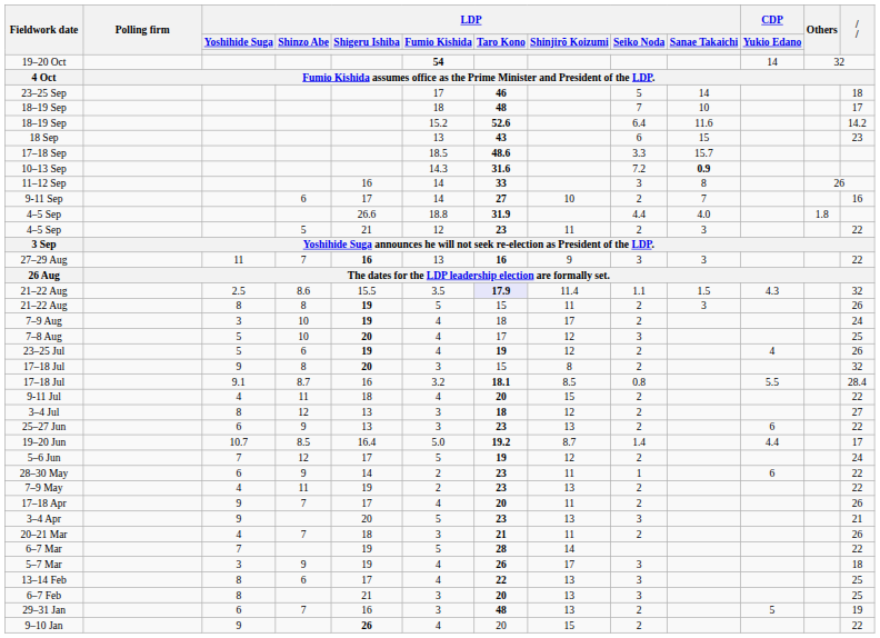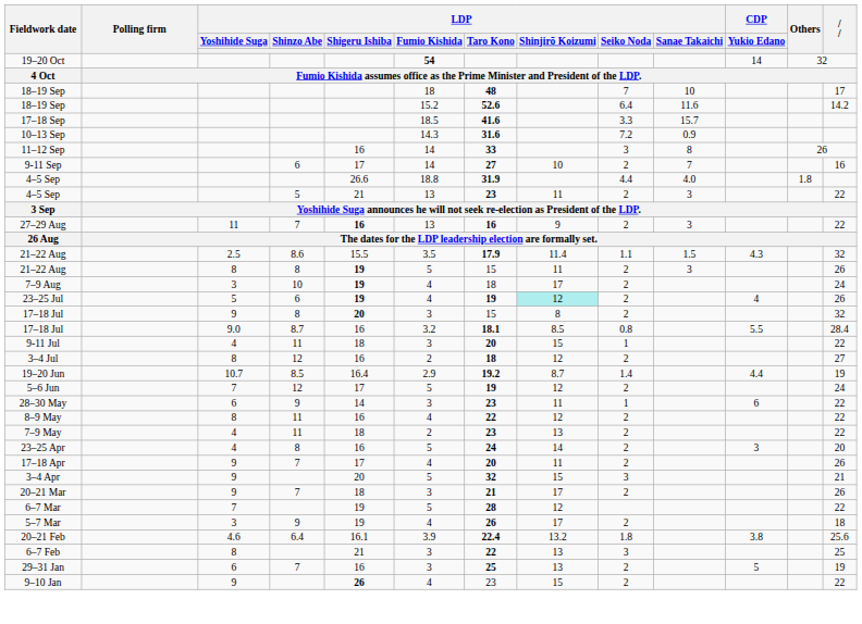- row: 23–25 Sep | 17 | 46 | 5 | 14 | 18
- row: 18 Sep | 13 | 43 | 6 | 15 | 23
17–18 Sep | LDP / Taro Kono: 48.6 -> 41.6
10–13 Sep | LDP / Sanae Takaichi: bold -> normal
4–5 Sep / 5 | LDP / Fumio Kishida: 12 -> 13
27–29 Aug | LDP / Seiko Noda: 3 -> 2
21–22 Aug / 8.6 | LDP / Taro Kono: lavender background -> no background
- row: 7–8 Aug | 5 | 10 | 20 | 4 | 17 | 12 | 3 | 25
23–25 Jul | LDP / Shinjirō Koizumi: no background -> paleturquoise background
17–18 Jul / 8.7 | LDP / Yoshihide Suga: 9.1 -> 9.0
9-11 Jul | LDP / Fumio Kishida: 4 -> 3
9-11 Jul | LDP / Seiko Noda: 2 -> 1
3–4 Jul | LDP / Shigeru Ishiba: 13 -> 16
3–4 Jul | LDP / Fumio Kishida: 3 -> 2
- row: 25–27 Jun | 6 | 9 | 13 | 3 | 23 | 13 | 2 | 6 | 22
19–20 Jun | LDP / Fumio Kishida: 5.0 -> 2.9
19–20 Jun | column 13: 17 -> 19
28–30 May | LDP / Fumio Kishida: 2 -> 3
+ row: 8–9 May | 8 | 11 | 16 | 4 | 22 | 12 | 2 | 22
7–9 May | LDP / Shigeru Ishiba: 19 -> 18
+ row: 23–25 Apr | 4 | 8 | 16 | 5 | 24 | 14 | 2 | 3 | 20
3–4 Apr | LDP / Taro Kono: 23 -> 32
3–4 Apr | LDP / Shinjirō Koizumi: 13 -> 15
20–21 Mar | LDP / Yoshihide Suga: 4 -> 9
20–21 Mar | LDP / Shinjirō Koizumi: 11 -> 17
6–7 Mar | LDP / Shinjirō Koizumi: 14 -> 12
5–7 Mar | LDP / Seiko Noda: 3 -> 2
+ row: 20–21 Feb | 4.6 | 6.4 | 16.1 | 3.9 | 22.4 | 13.2 | 1.8 | 3.8 | 25.6
- row: 13–14 Feb | 8 | 6 | 17 | 4 | 22 | 13 | 3 | 25
6–7 Feb | LDP / Taro Kono: 20 -> 22
29–31 Jan | LDP / Taro Kono: 48 -> 25
9–10 Jan | LDP / Taro Kono: 20 -> 23
